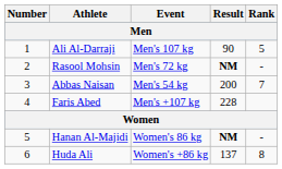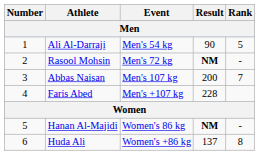Ali Al-Darraji | Event: Men's 107 kg -> Men's 54 kg
Abbas Naisan | Event: Men's 54 kg -> Men's 107 kg
